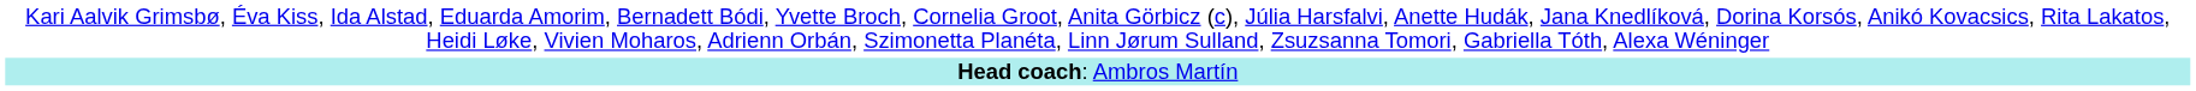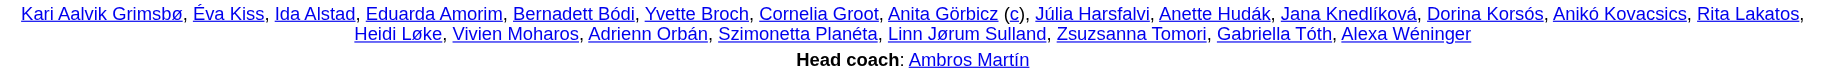row 2 | column 1: paleturquoise background -> no background
